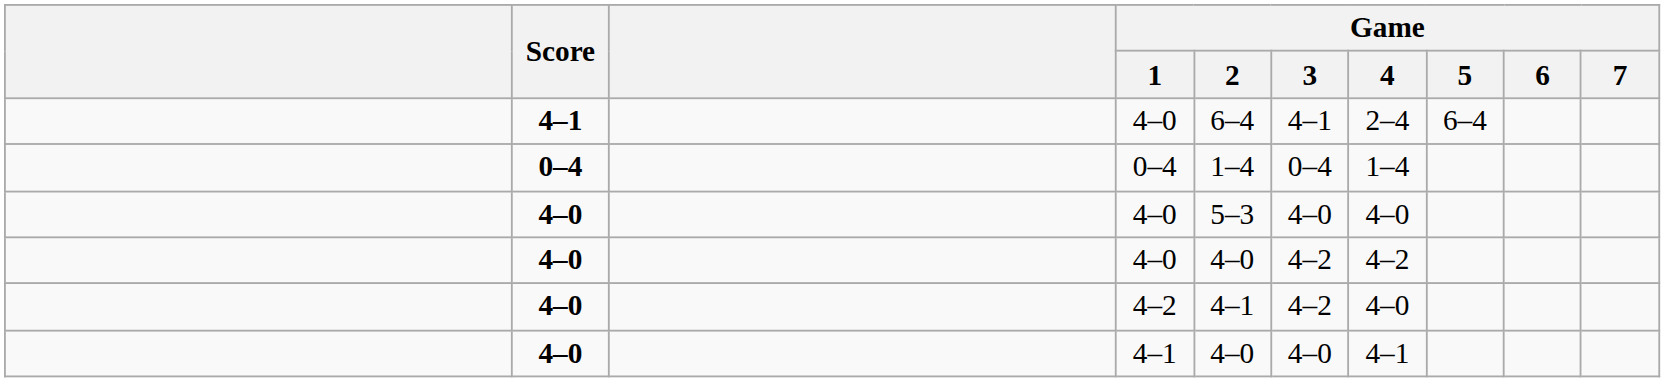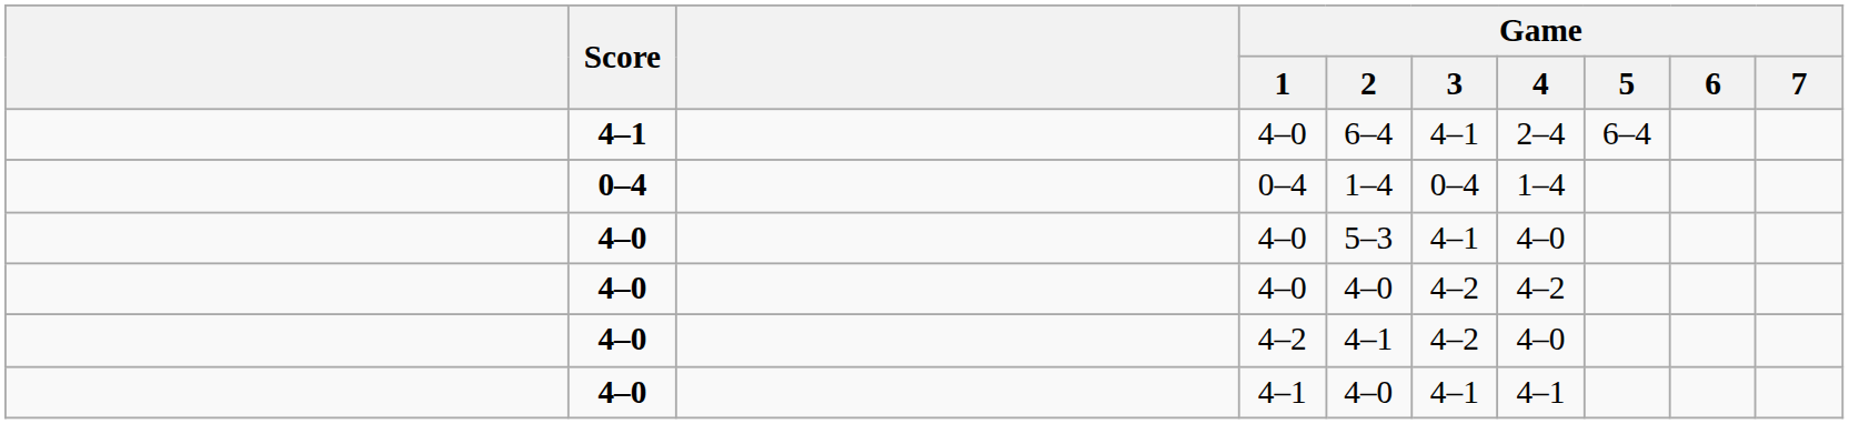row 5 | Game / 3: 4–0 -> 4–1
row 8 | Game / 3: 4–0 -> 4–1
